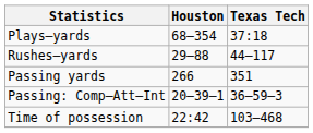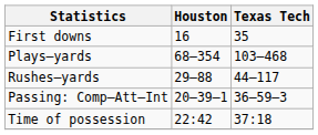+ row: First downs | 16 | 35
Plays–yards | Texas Tech: 37:18 -> 103–468
- row: Passing yards | 266 | 351
Time of possession | Texas Tech: 103–468 -> 37:18
